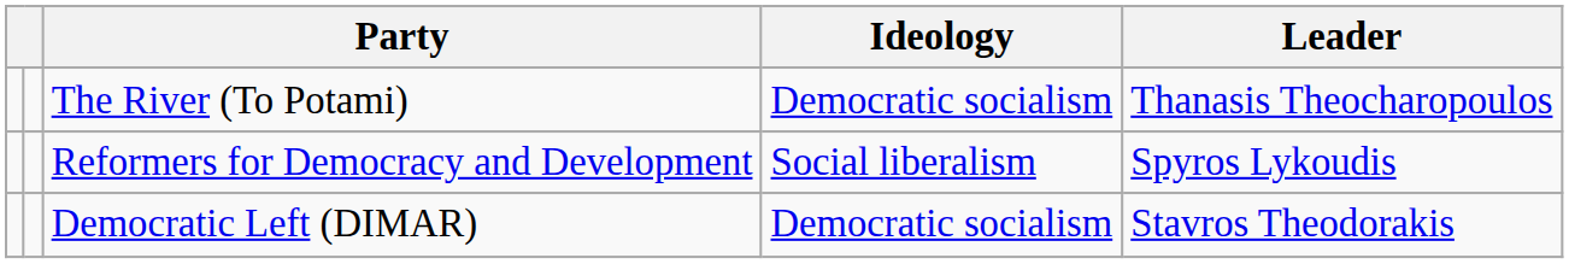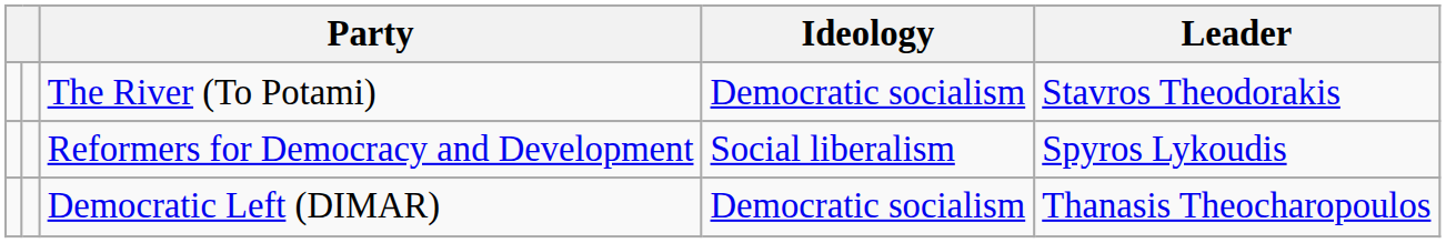The River (To Potami) | Leader: Thanasis Theocharopoulos -> Stavros Theodorakis
Democratic Left (DIMAR) | Leader: Stavros Theodorakis -> Thanasis Theocharopoulos
